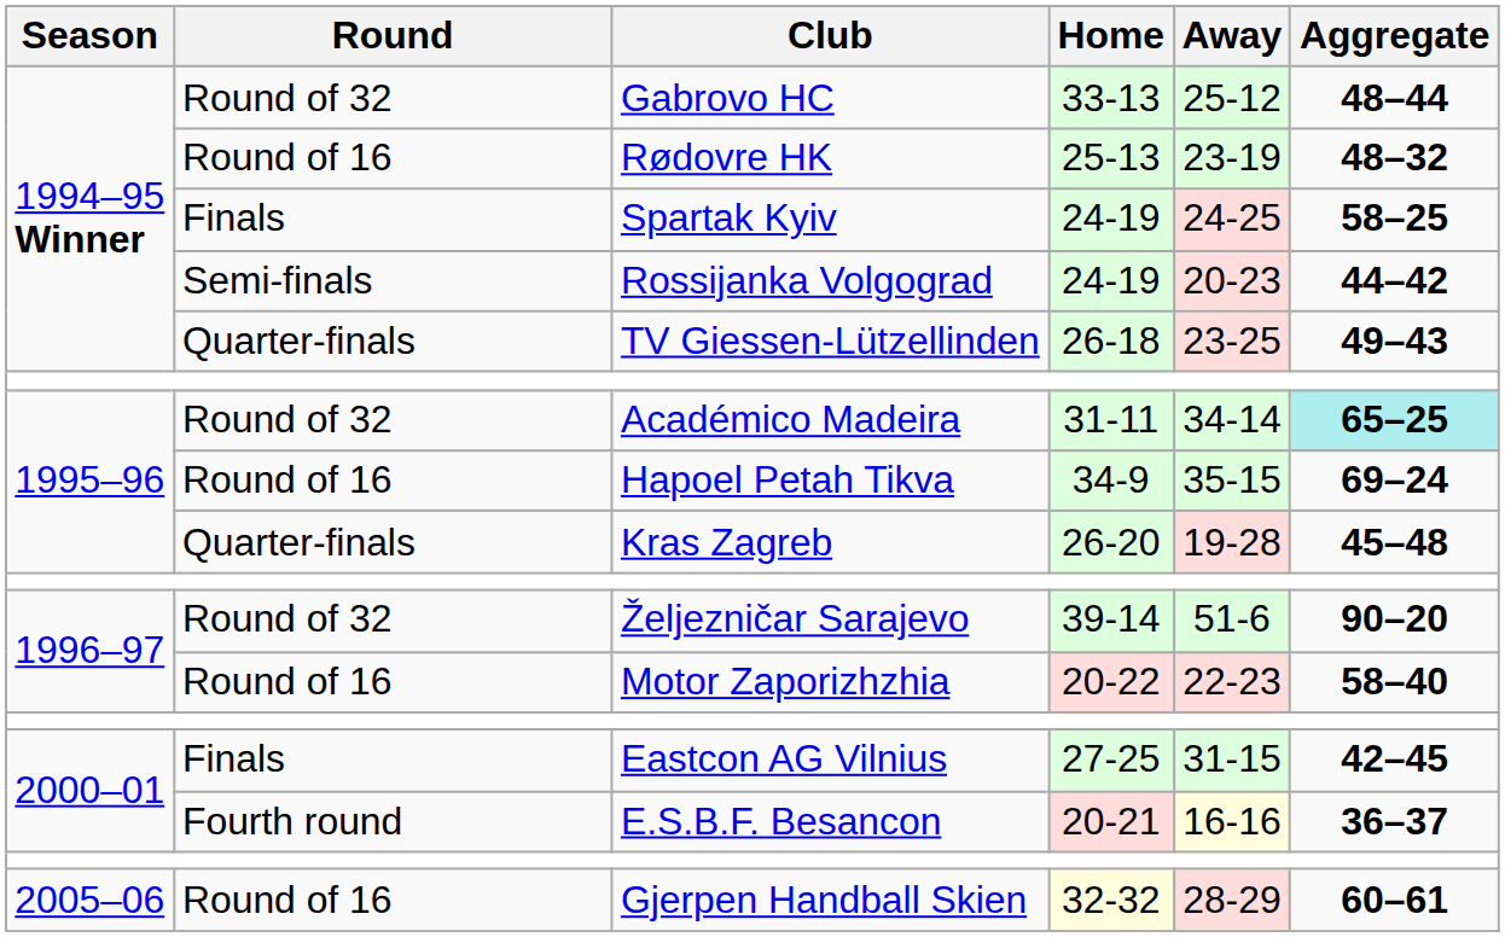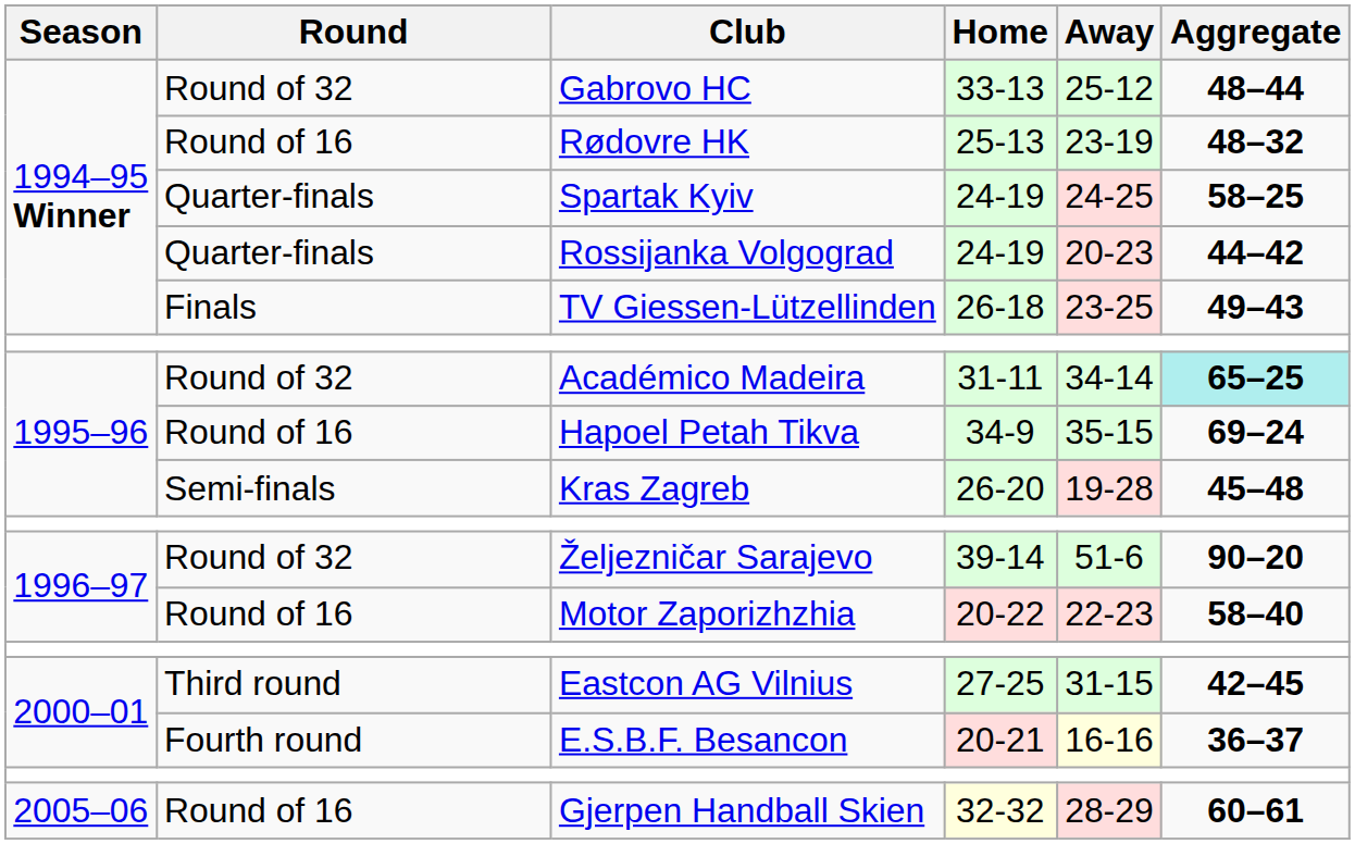Spartak Kyiv | Round: Finals -> Quarter-finals
Rossijanka Volgograd | Round: Semi-finals -> Quarter-finals
TV Giessen-Lützellinden | Round: Quarter-finals -> Finals
Kras Zagreb | Round: Quarter-finals -> Semi-finals
Eastcon AG Vilnius | Round: Finals -> Third round
